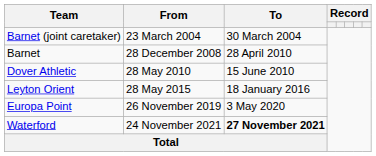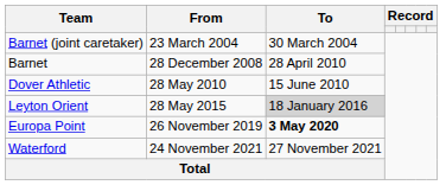Leyton Orient | To: no background -> lightgrey background
Europa Point | To: normal -> bold
Waterford | To: bold -> normal
